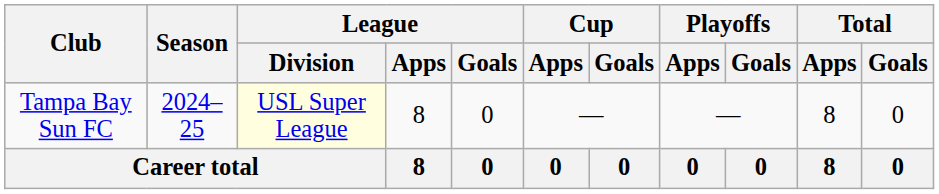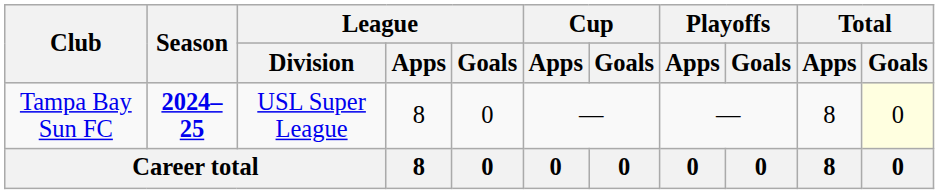Tampa Bay Sun FC | Season: normal -> bold
Tampa Bay Sun FC | League / Division: lightyellow background -> no background
Tampa Bay Sun FC | Total / Goals: no background -> lightyellow background
